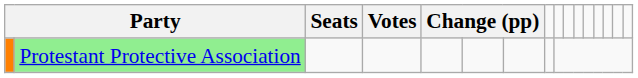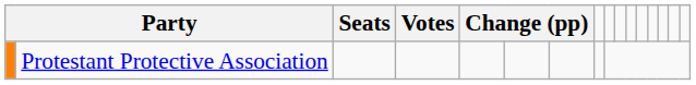Protestant Protective Association | column 2: lightgreen background -> no background
